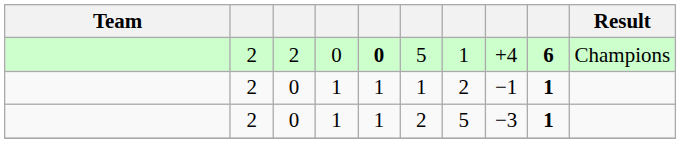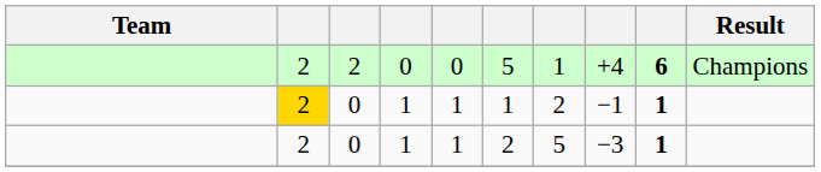row 2 | column 5: bold -> normal
row 3 | column 2: no background -> gold background
